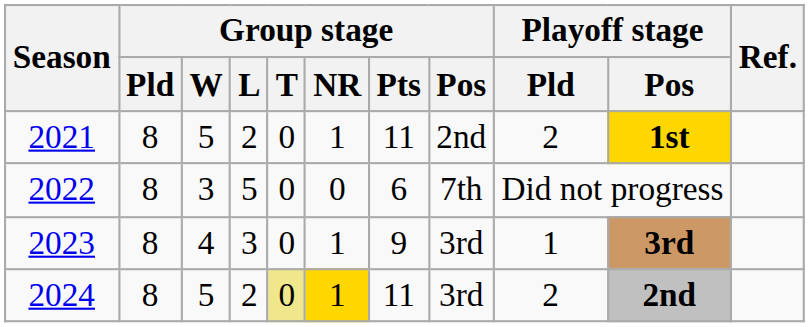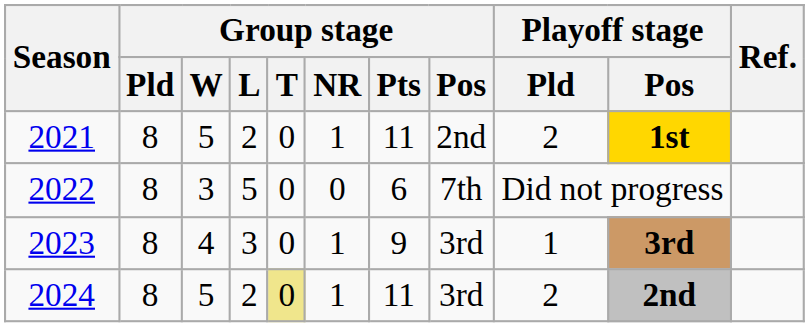2024 | Group stage / NR: gold background -> no background
